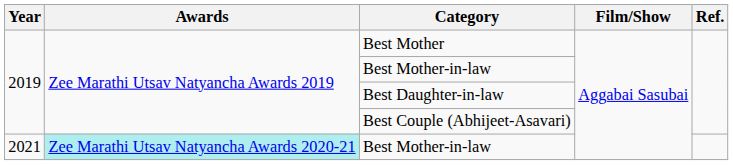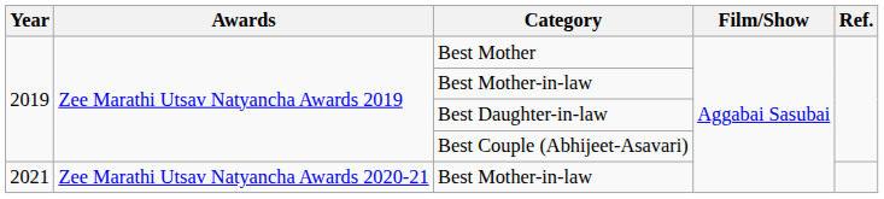2021 / Best Mother-in-law | Awards: paleturquoise background -> no background
